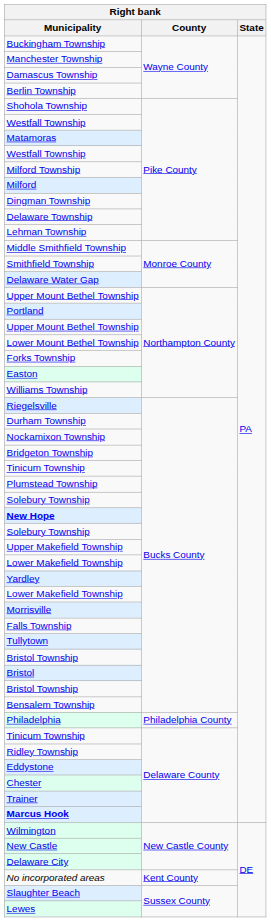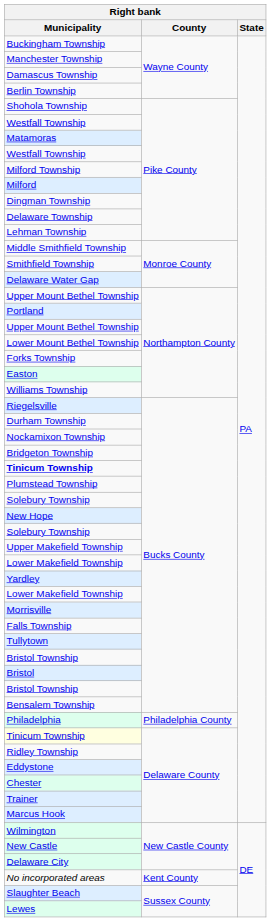Tinicum Township / Bucks County | Municipality: normal -> bold
New Hope | Municipality: bold -> normal
Tinicum Township / Delaware County | Municipality: no background -> lightyellow background
Marcus Hook | Municipality: bold -> normal
